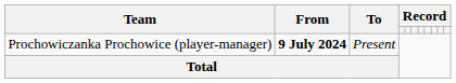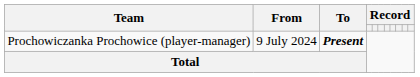Prochowiczanka Prochowice (player-manager) | From: bold -> normal
Prochowiczanka Prochowice (player-manager) | To: normal -> bold
